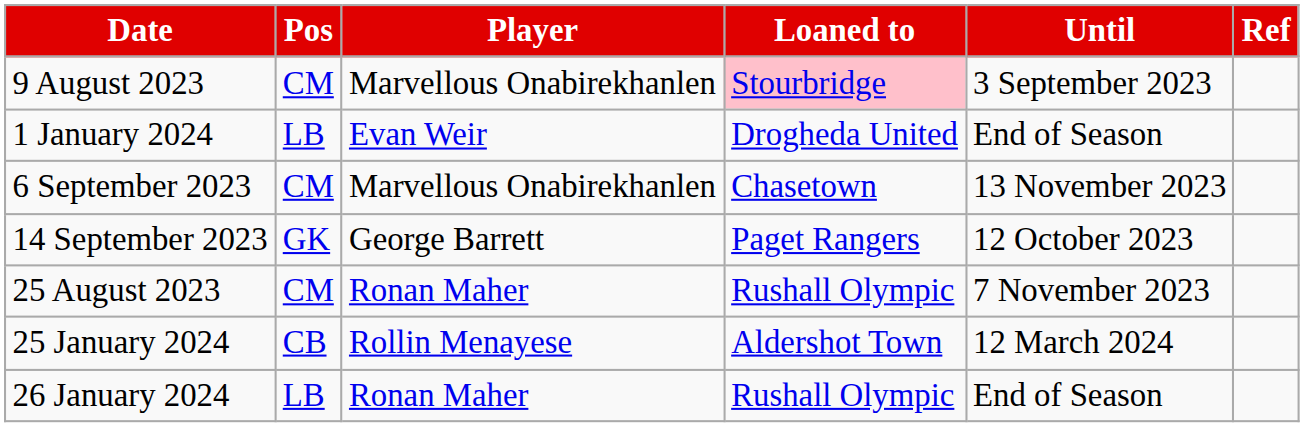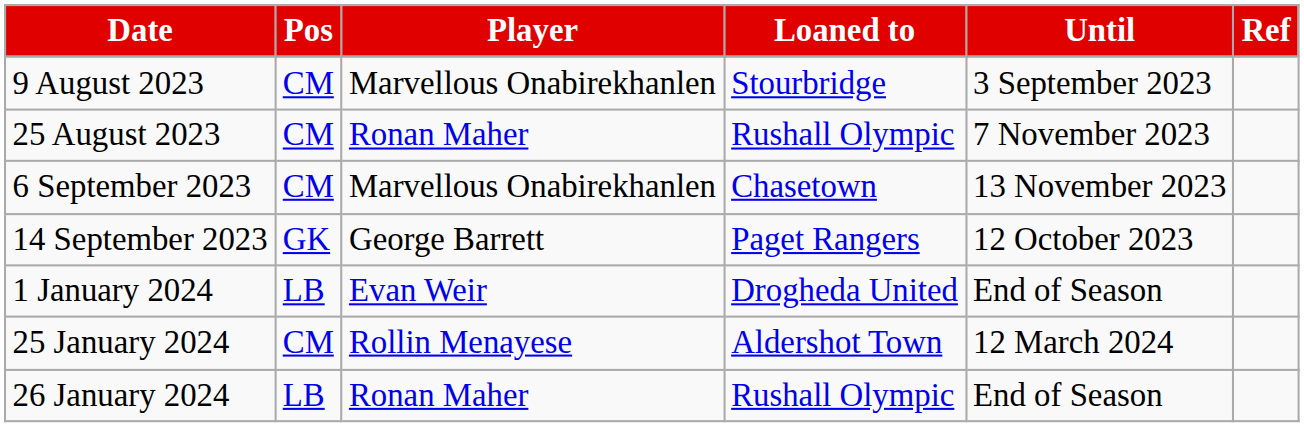9 August 2023 | Loaned to: pink background -> no background
rows swapped: 25 August 2023 <-> 1 January 2024
25 January 2024 | Pos: CB -> CM
